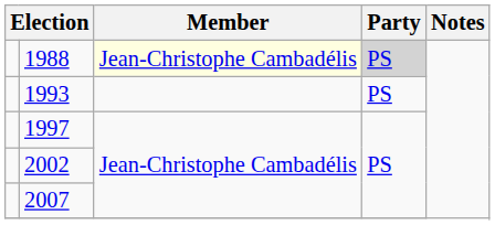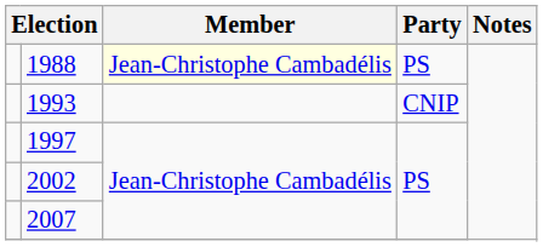1988 | Party: lightgrey background -> no background
1993 | Party: PS -> CNIP
